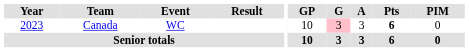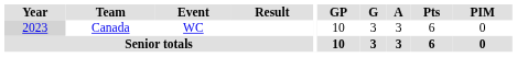Canada | Year: no background -> lightgrey background
Canada | G: pink background -> no background
Canada | Pts: bold -> normal
